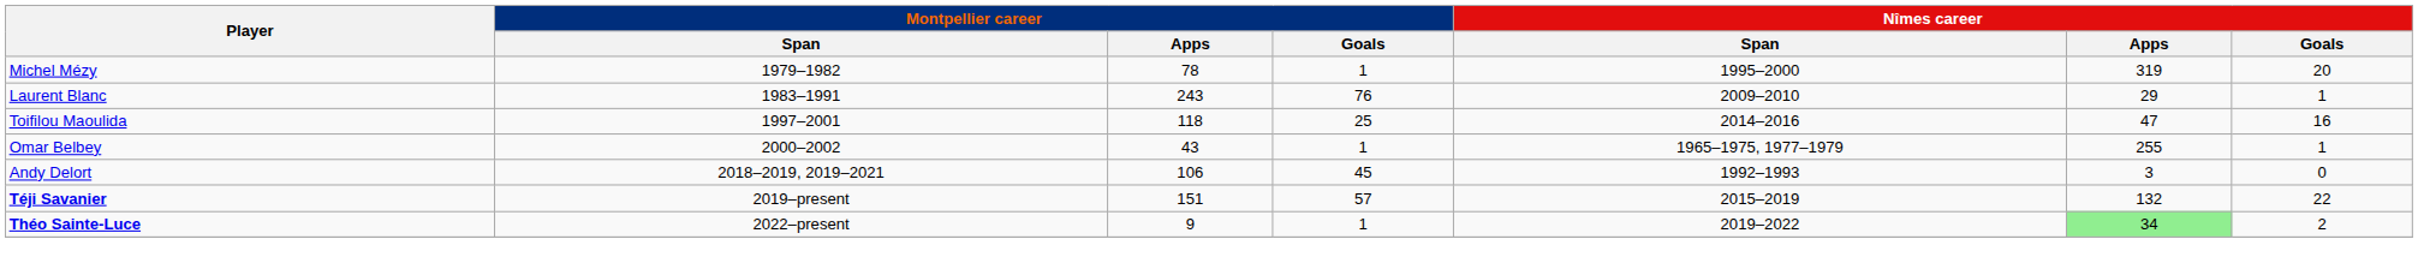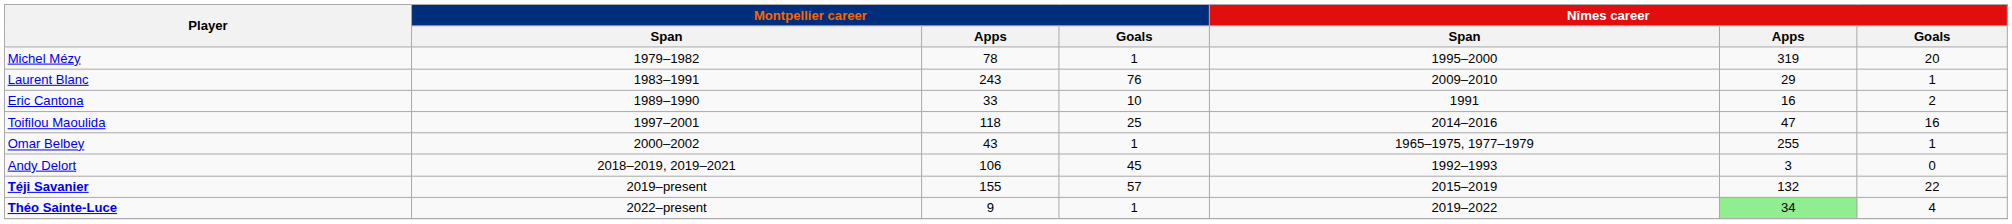+ row: Eric Cantona | 1989–1990 | 33 | 10 | 1991 | 16 | 2
Téji Savanier | Montpellier career / Apps: 151 -> 155
Théo Sainte-Luce | Nîmes career / Goals: 2 -> 4
